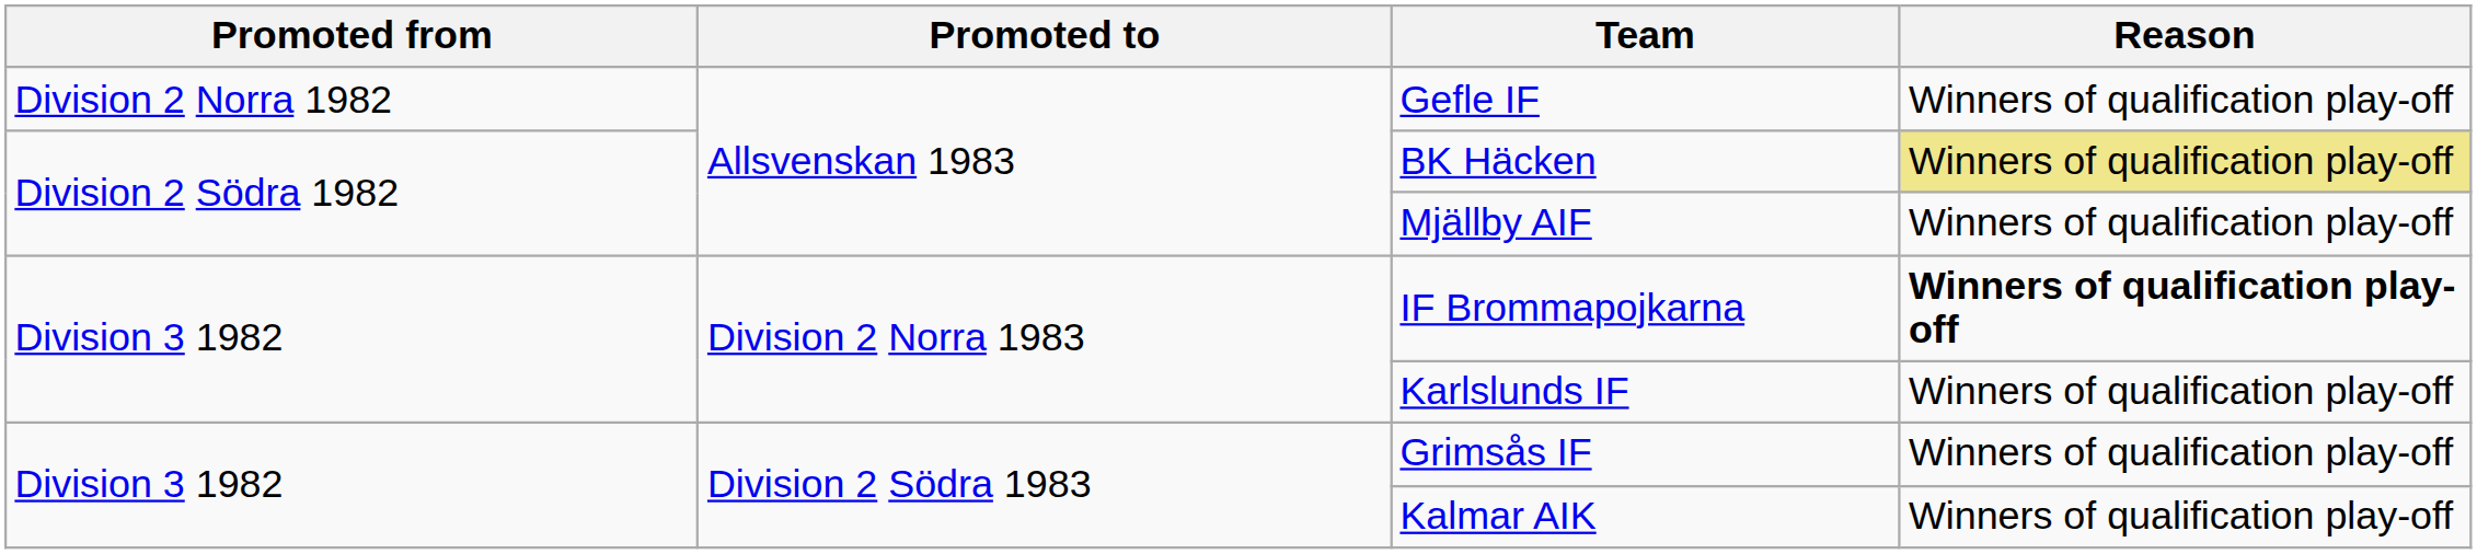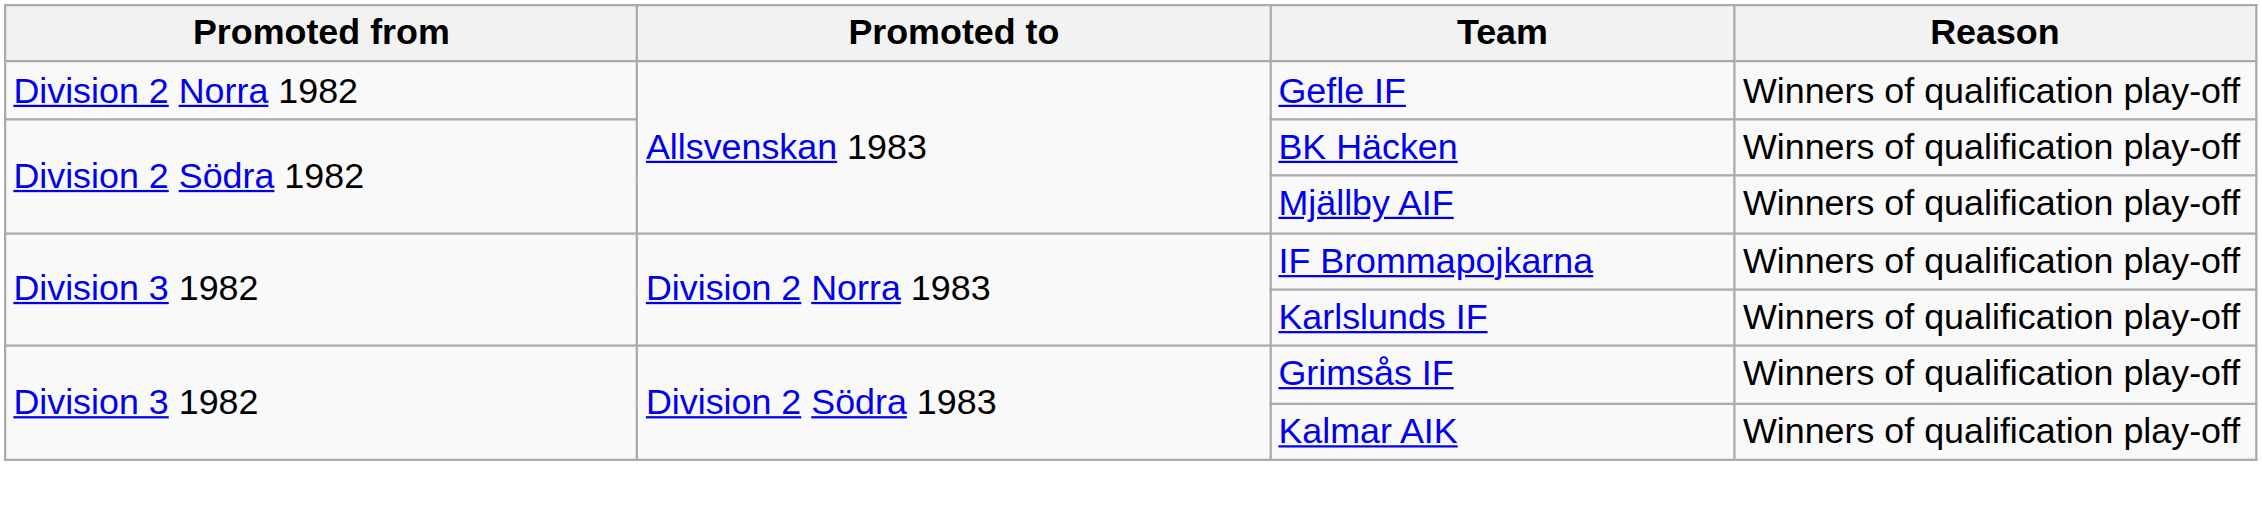BK Häcken | Reason: khaki background -> no background
IF Brommapojkarna | Reason: bold -> normal
